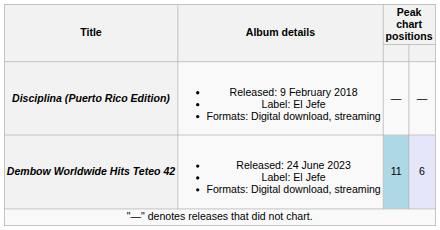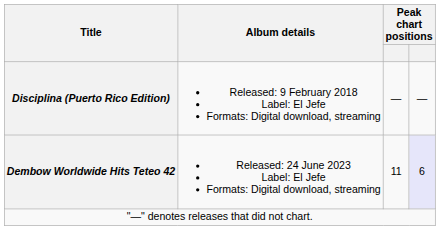Dembow Worldwide Hits Teteo 42 | column 3: lightblue background -> no background
